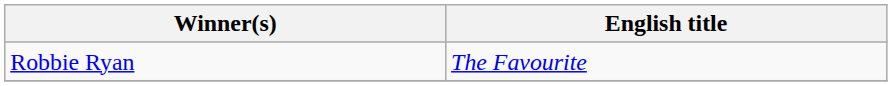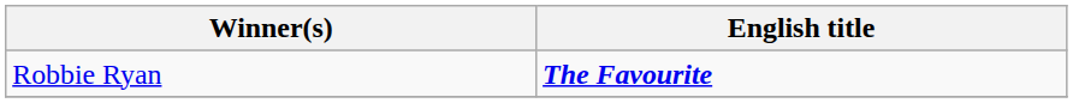Robbie Ryan | English title: normal -> bold
